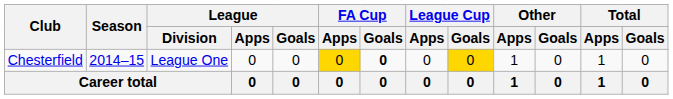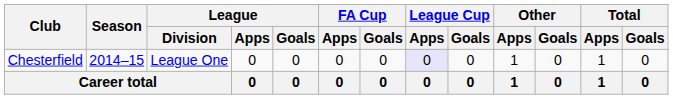Chesterfield | FA Cup / Apps: gold background -> no background
Chesterfield | FA Cup / Goals: bold -> normal
Chesterfield | League Cup / Apps: no background -> lavender background
Chesterfield | League Cup / Goals: gold background -> no background
